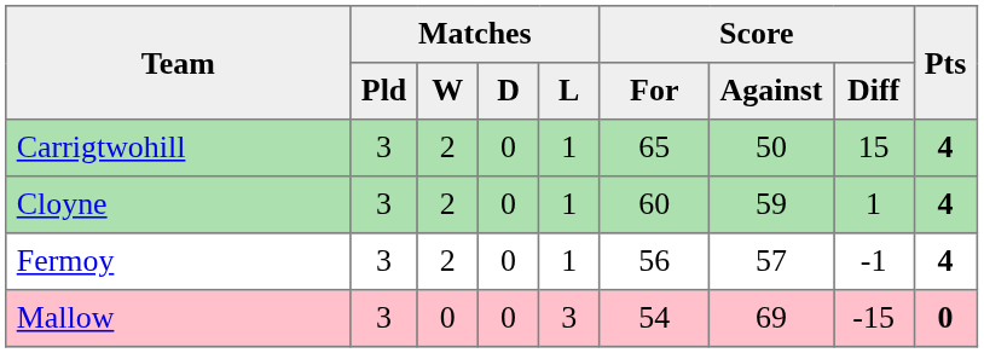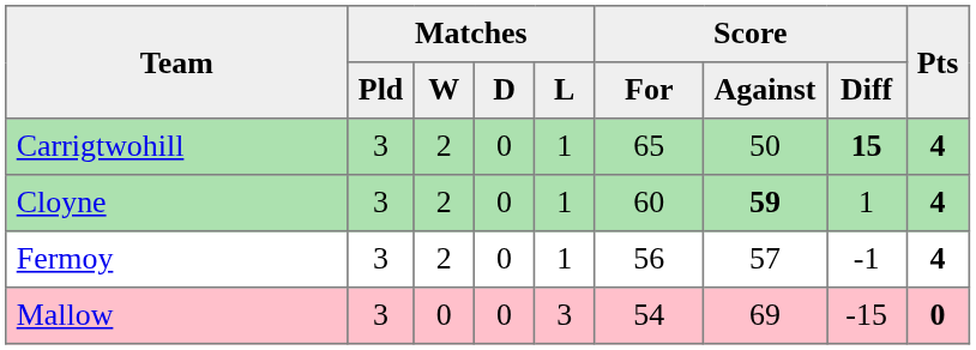Carrigtwohill | Score / Diff: normal -> bold
Cloyne | Score / Against: normal -> bold
